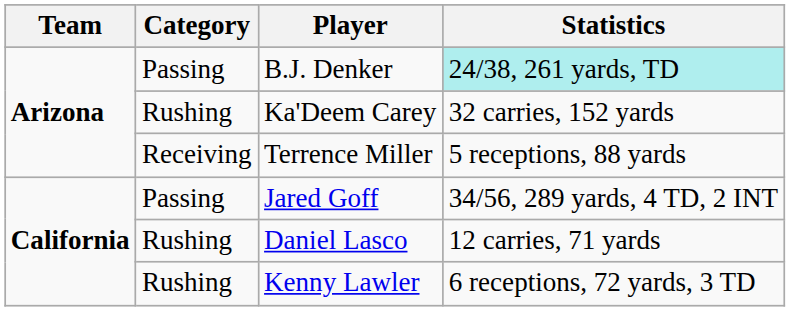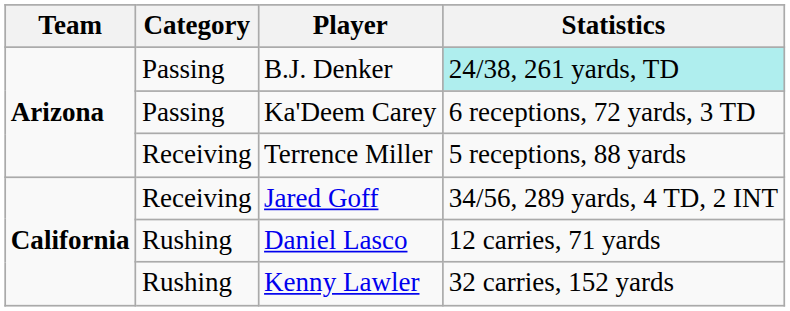Ka'Deem Carey | Category: Rushing -> Passing
Ka'Deem Carey | Statistics: 32 carries, 152 yards -> 6 receptions, 72 yards, 3 TD
Jared Goff | Category: Passing -> Receiving
Kenny Lawler | Statistics: 6 receptions, 72 yards, 3 TD -> 32 carries, 152 yards
